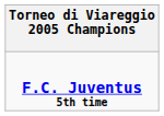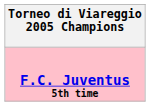row 2 | column 1: no background -> pink background
